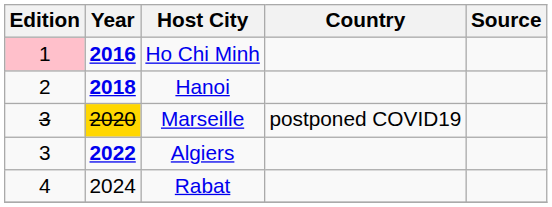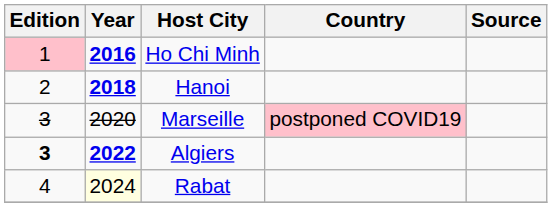Marseille | Year: gold background -> no background
Marseille | Country: no background -> pink background
Algiers | Edition: normal -> bold
Rabat | Year: no background -> lightyellow background
